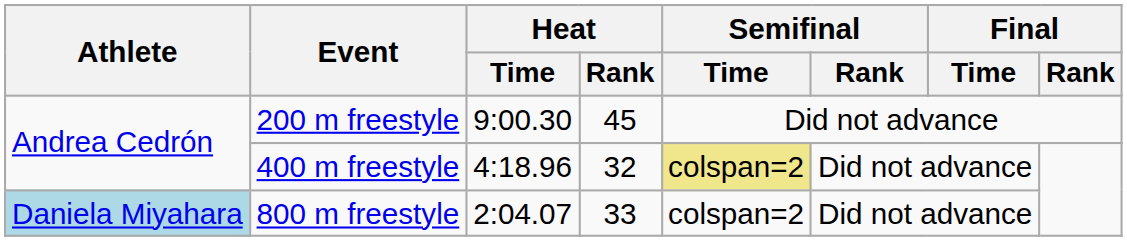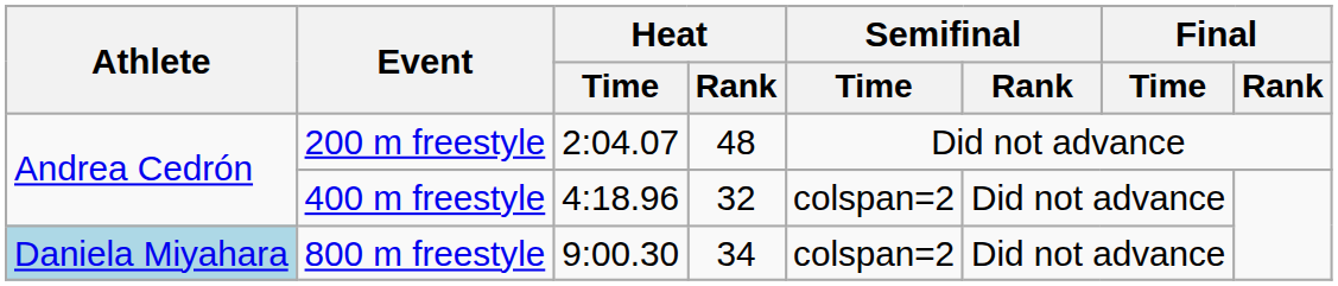200 m freestyle | Heat / Time: 9:00.30 -> 2:04.07
200 m freestyle | Heat / Rank: 45 -> 48
400 m freestyle | Semifinal / Time: khaki background -> no background
800 m freestyle | Heat / Time: 2:04.07 -> 9:00.30
800 m freestyle | Heat / Rank: 33 -> 34
